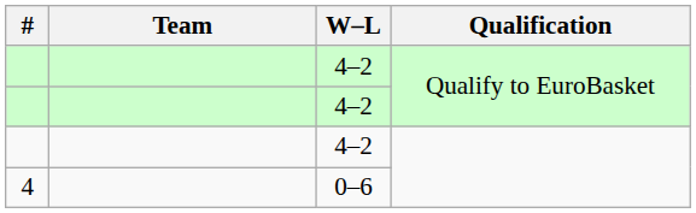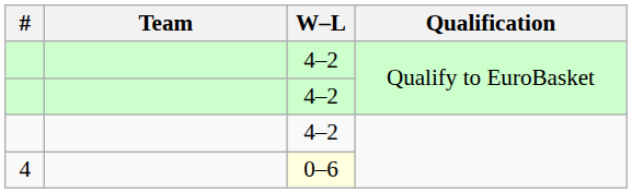4 | W–L: no background -> lightyellow background
